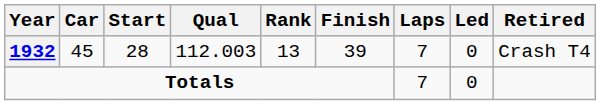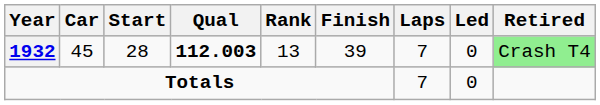1932 | Qual: normal -> bold
1932 | Retired: no background -> lightgreen background
